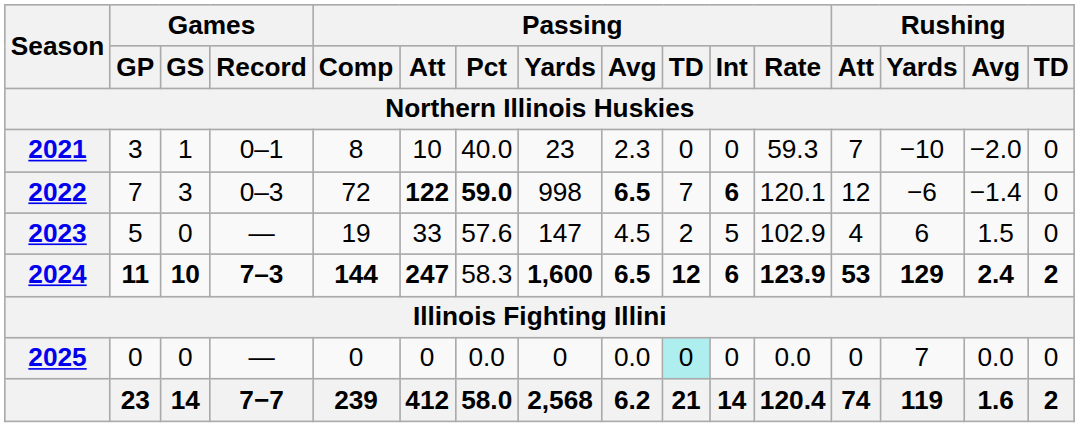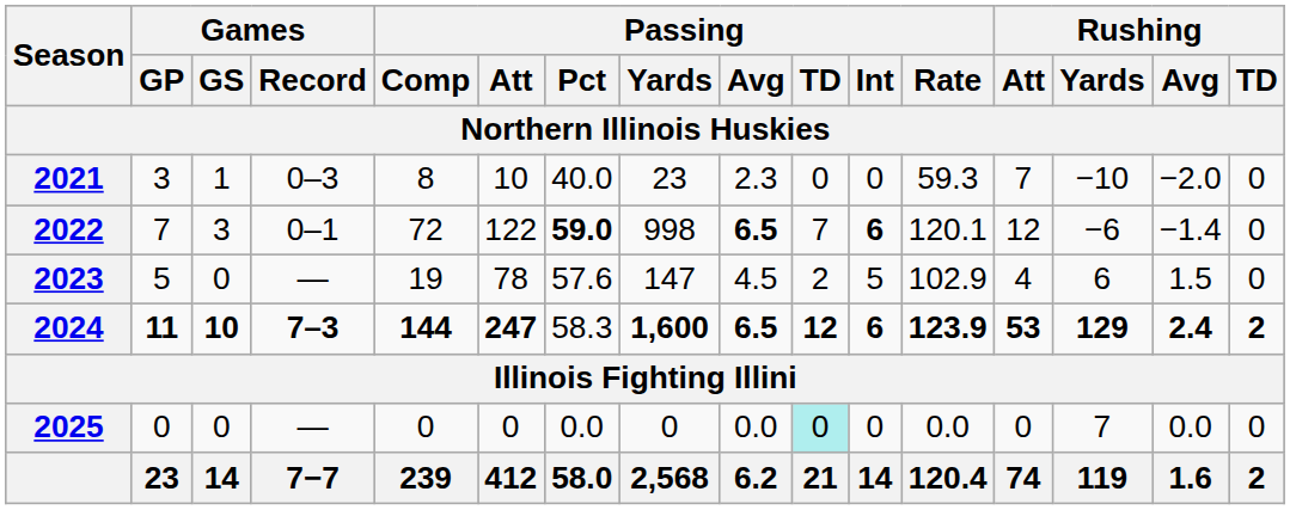2021 | Games / Record: 0–1 -> 0–3
2022 | Games / Record: 0–3 -> 0–1
2022 | Passing / Att: bold -> normal
2023 | Passing / Att: 33 -> 78
